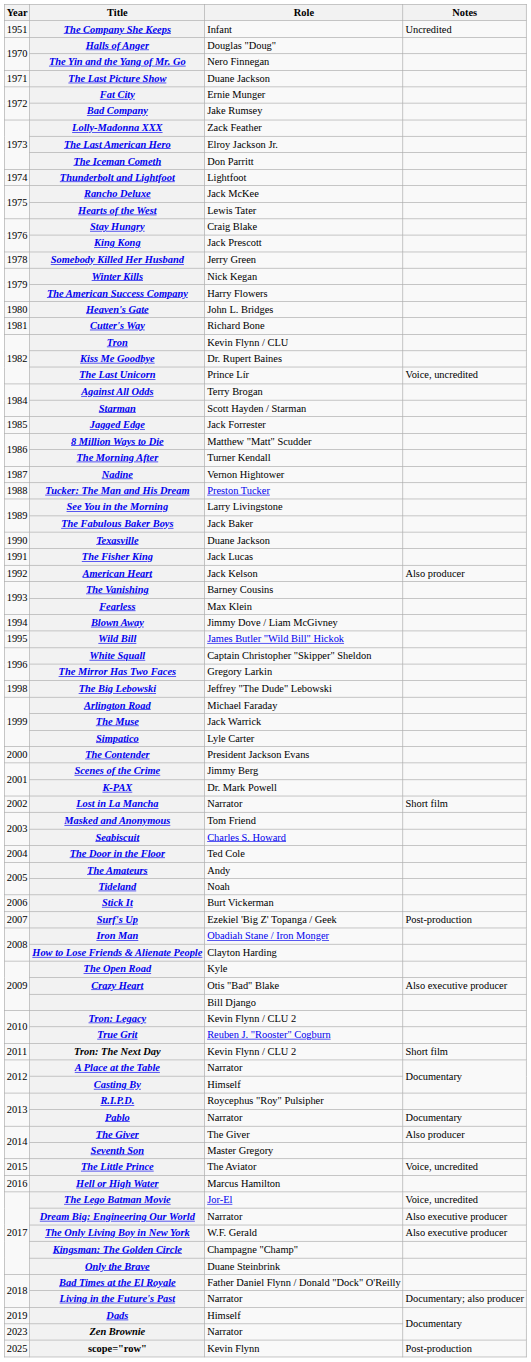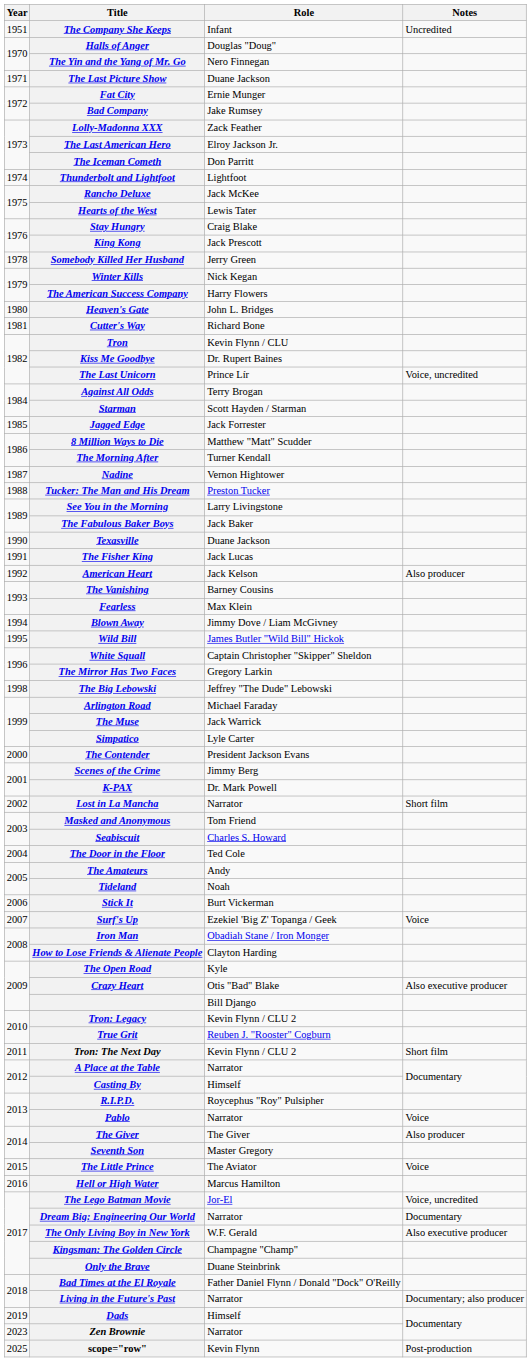Surf's Up | Notes: Post-production -> Voice
Pablo | Notes: Documentary -> Voice
The Little Prince | Notes: Voice, uncredited -> Voice
Dream Big: Engineering Our World | Notes: Also executive producer -> Documentary
